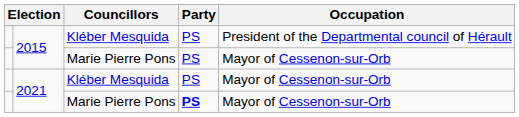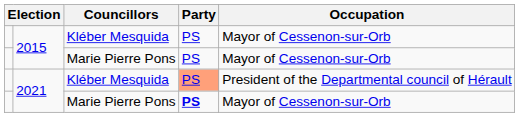2015 / Kléber Mesquida | Occupation: President of the Departmental council of Hérault -> Mayor of Cessenon-sur-Orb
2021 / Kléber Mesquida | Party: no background -> lightsalmon background
2021 / Kléber Mesquida | Occupation: Mayor of Cessenon-sur-Orb -> President of the Departmental council of Hérault
